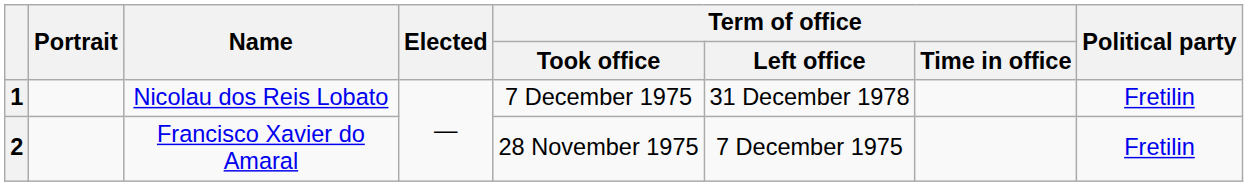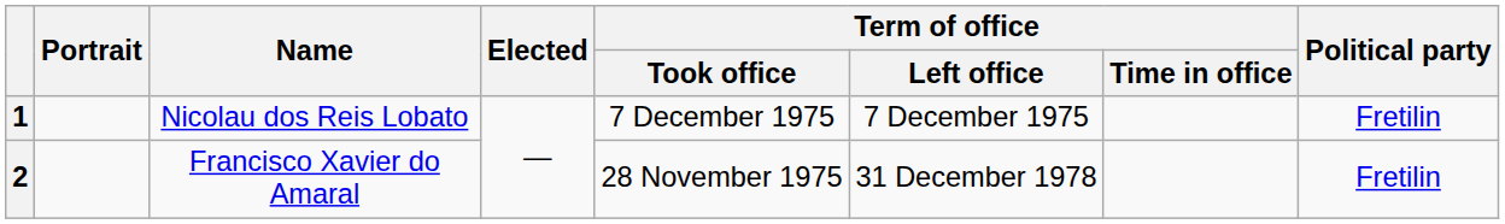1 | Term of office / Left office: 31 December 1978 -> 7 December 1975
2 | Term of office / Left office: 7 December 1975 -> 31 December 1978
